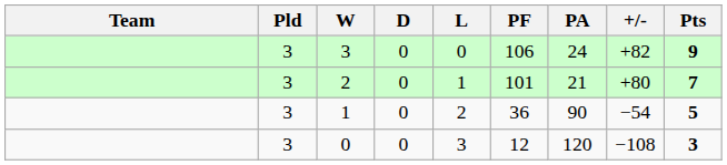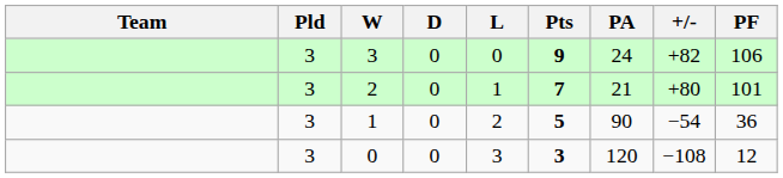columns swapped: PF <-> Pts
